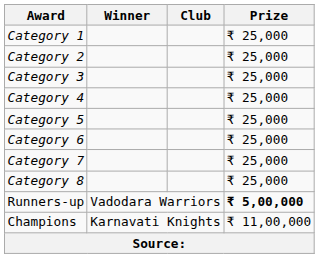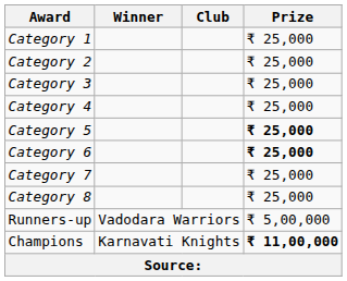Category 5 | Prize: normal -> bold
Category 6 | Prize: normal -> bold
Runners-up | Prize: bold -> normal
Champions | Prize: normal -> bold
